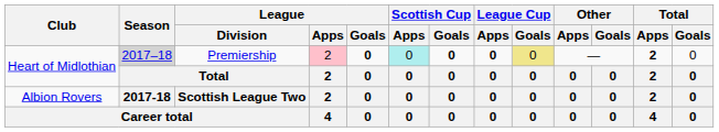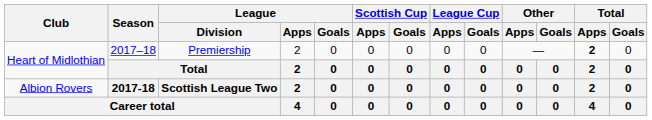Heart of Midlothian / Premiership | Season: lightgrey background -> no background
Heart of Midlothian / Premiership | League / Apps: pink background -> no background
Heart of Midlothian / Premiership | League / Goals: bold -> normal
Heart of Midlothian / Premiership | Scottish Cup / Apps: paleturquoise background -> no background
Heart of Midlothian / Premiership | Scottish Cup / Goals: bold -> normal
Heart of Midlothian / Premiership | League Cup / Apps: bold -> normal
Heart of Midlothian / Premiership | League Cup / Goals: khaki background -> no background
